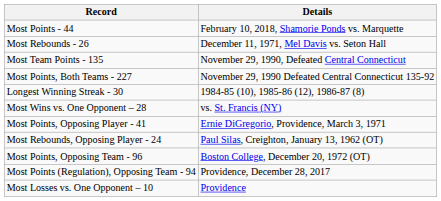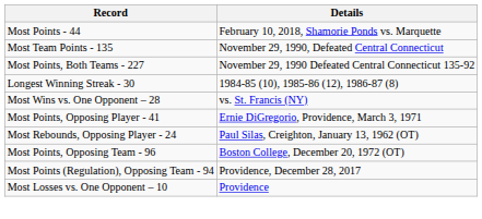- row: Most Rebounds - 26 | December 11, 1971, Mel Davis vs. Seton Hall
